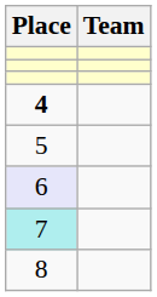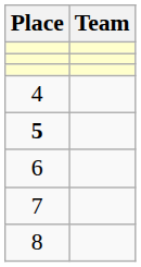row 5 | Place: bold -> normal
row 6 | Place: normal -> bold
row 7 | Place: lavender background -> no background
row 8 | Place: paleturquoise background -> no background
